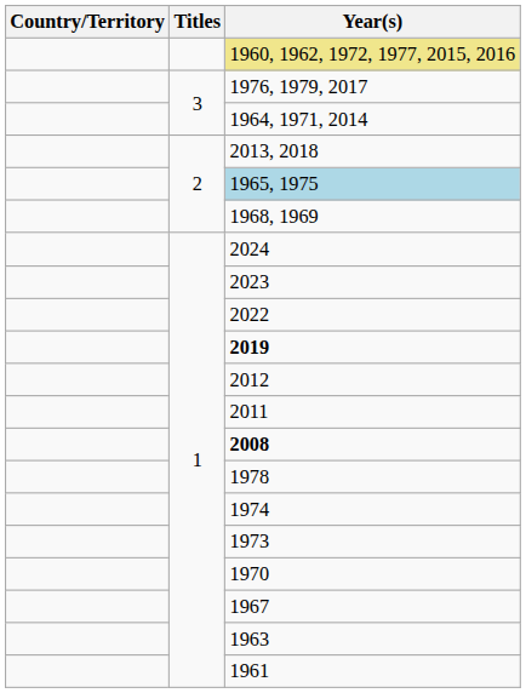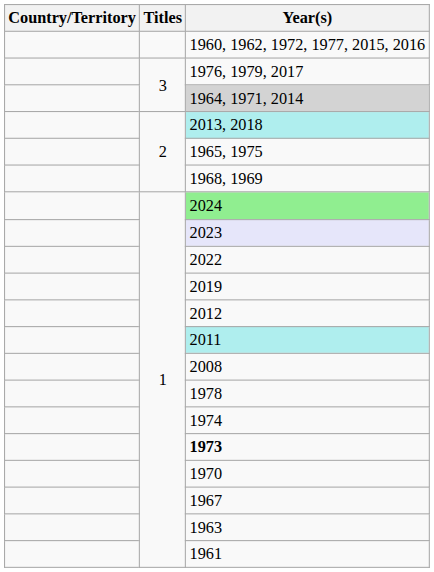1960, 1962, 1972, 1977, 2015, 2016 | Year(s): khaki background -> no background
1964, 1971, 2014 | Year(s): no background -> lightgrey background
2013, 2018 | Year(s): no background -> paleturquoise background
1965, 1975 | Year(s): lightblue background -> no background
2024 | Year(s): no background -> lightgreen background
2023 | Year(s): no background -> lavender background
2019 | Year(s): bold -> normal
2011 | Year(s): no background -> paleturquoise background
2008 | Year(s): bold -> normal
1973 | Year(s): normal -> bold
